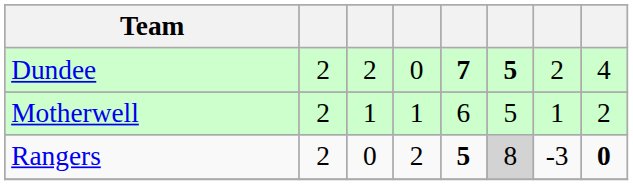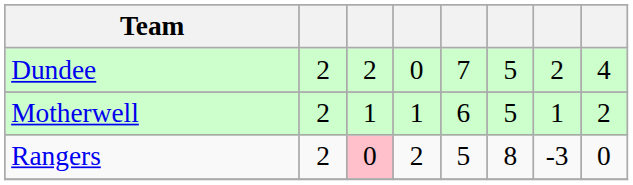Dundee | column 5: bold -> normal
Dundee | column 6: bold -> normal
Rangers | column 3: no background -> pink background
Rangers | column 5: bold -> normal
Rangers | column 6: lightgrey background -> no background
Rangers | column 8: bold -> normal
